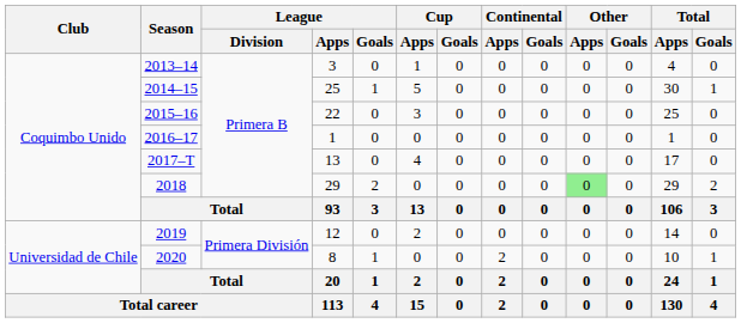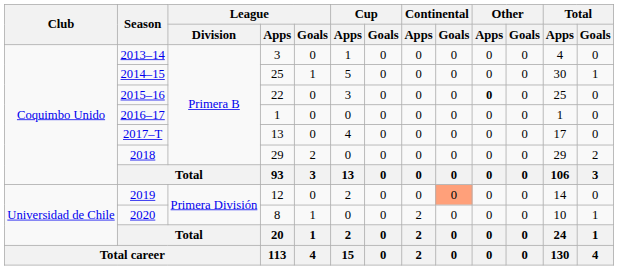2015–16 | Other / Apps: normal -> bold
2018 | Other / Apps: lightgreen background -> no background
2019 | Continental / Goals: no background -> lightsalmon background
